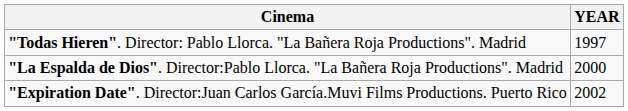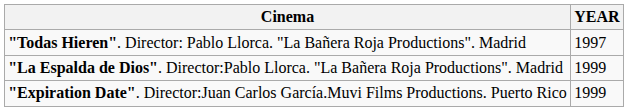row 3 | YEAR: 2000 -> 1999
row 4 | YEAR: 2002 -> 1999
